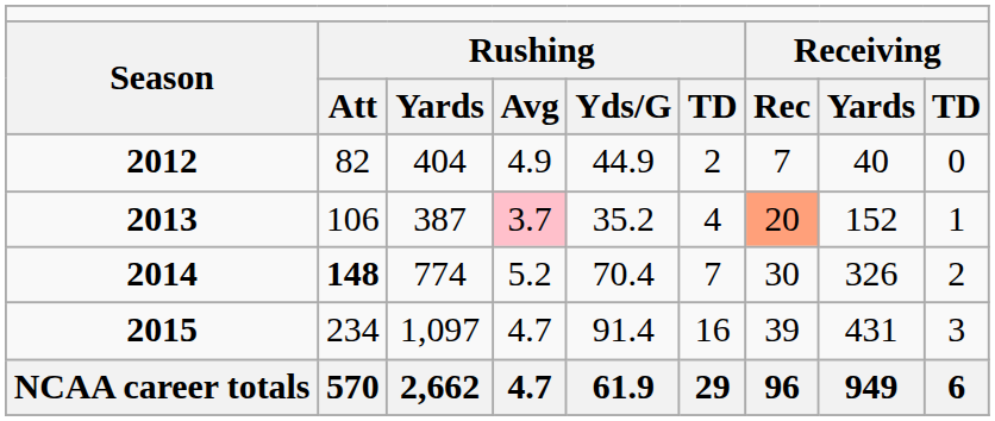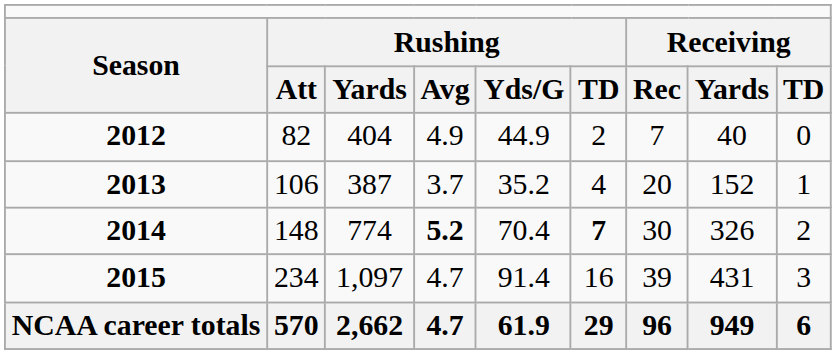2013 | column 4: pink background -> no background
2013 | column 7: lightsalmon background -> no background
2014 | column 2: bold -> normal
2014 | column 4: normal -> bold
2014 | column 6: normal -> bold
